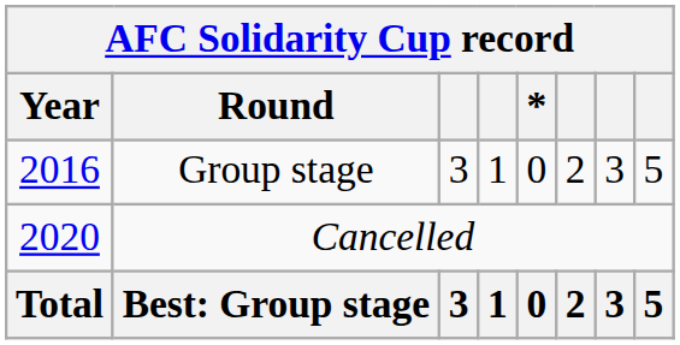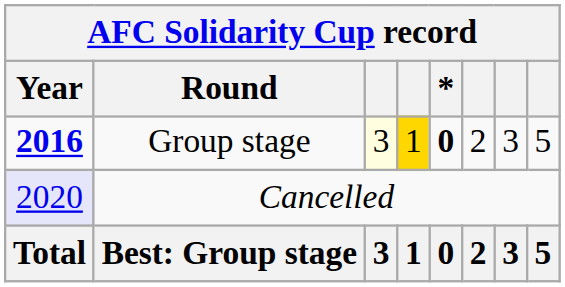Group stage | AFC Solidarity Cup record / Year: normal -> bold
Group stage | column 3: no background -> lightyellow background
Group stage | column 4: no background -> gold background
Group stage | AFC Solidarity Cup record / *: normal -> bold
Cancelled | AFC Solidarity Cup record / Year: no background -> lavender background
